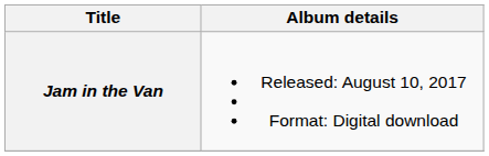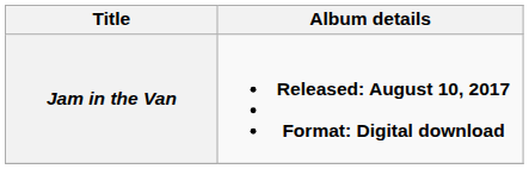Jam in the Van | Album details: normal -> bold
